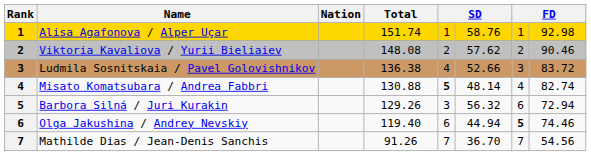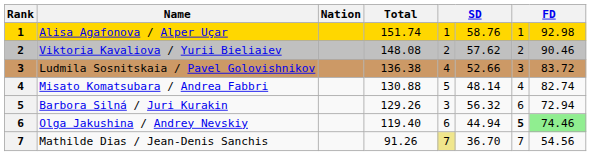Misato Komatsubara / Andrea Fabbri | column 5: bold -> normal
Olga Jakushina / Andrey Nevskiy | column 8: no background -> lightgreen background
Mathilde Dias / Jean-Denis Sanchis | column 5: no background -> khaki background
